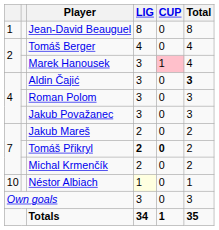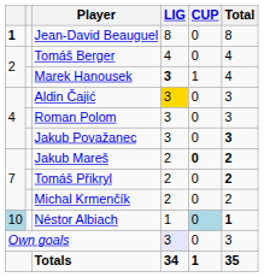Jean-David Beauguel | column 1: normal -> bold
Marek Hanousek | LIG: normal -> bold
Marek Hanousek | CUP: pink background -> no background
Aldin Čajić | LIG: no background -> gold background
Aldin Čajić | Total: bold -> normal
Jakub Považanec | Total: normal -> bold
Jakub Mareš | CUP: normal -> bold
Jakub Mareš | Total: normal -> bold
Tomáš Přikryl | LIG: bold -> normal
Tomáš Přikryl | CUP: bold -> normal
Tomáš Přikryl | Total: normal -> bold
Néstor Albiach | column 1: no background -> lightblue background
Néstor Albiach | LIG: lightyellow background -> no background
Néstor Albiach | CUP: no background -> lightblue background
Néstor Albiach | Total: normal -> bold
Own goals | LIG: no background -> lavender background
